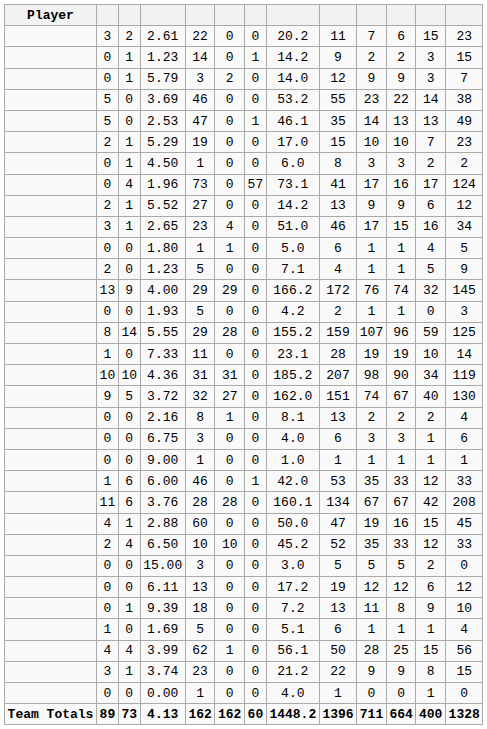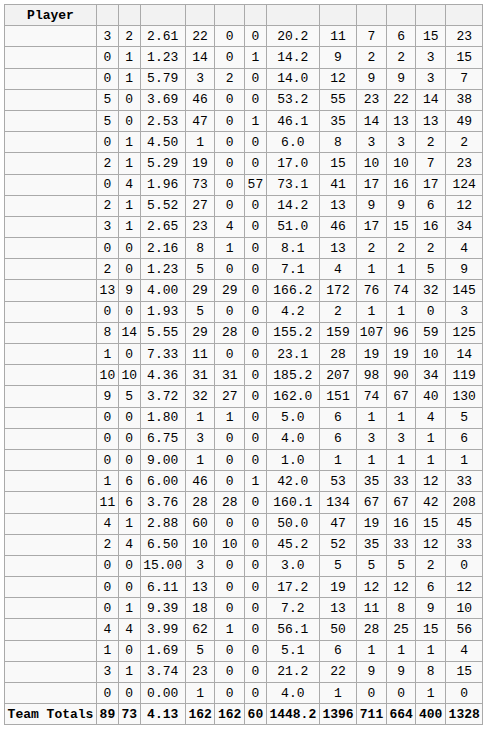rows swapped: 5.29 <-> 4.50
rows swapped: 2.16 <-> 1.80
rows swapped: 1.69 <-> 3.99
